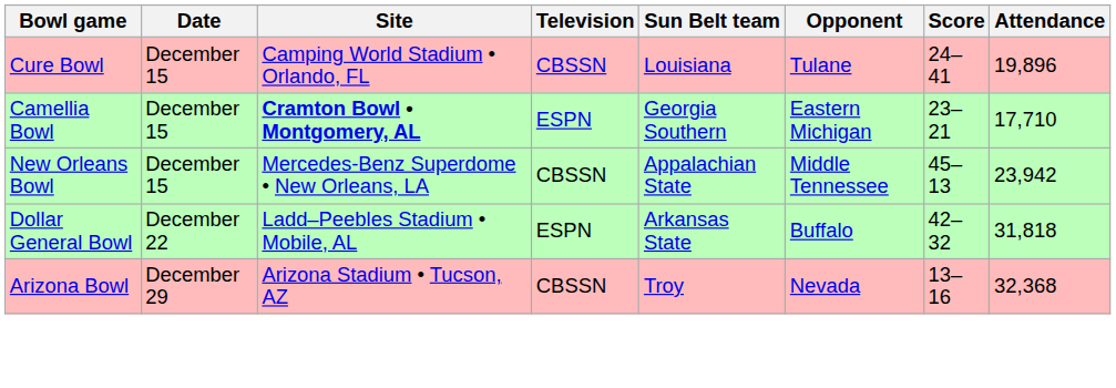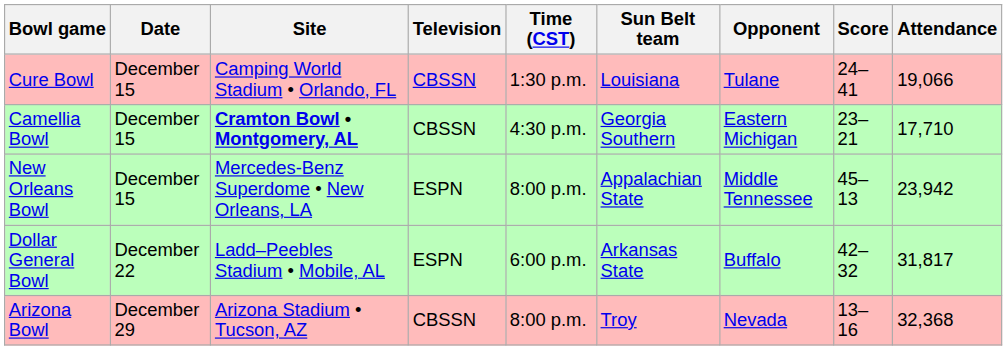+ column: Time (CST) | 1:30 p.m. | 4:30 p.m. | 8:00 p.m. | 6:00 p.m. | 8:00 p.m.
Cure Bowl | Attendance: 19,896 -> 19,066
Camellia Bowl | Television: ESPN -> CBSSN
New Orleans Bowl | Television: CBSSN -> ESPN
Dollar General Bowl | Attendance: 31,818 -> 31,817
